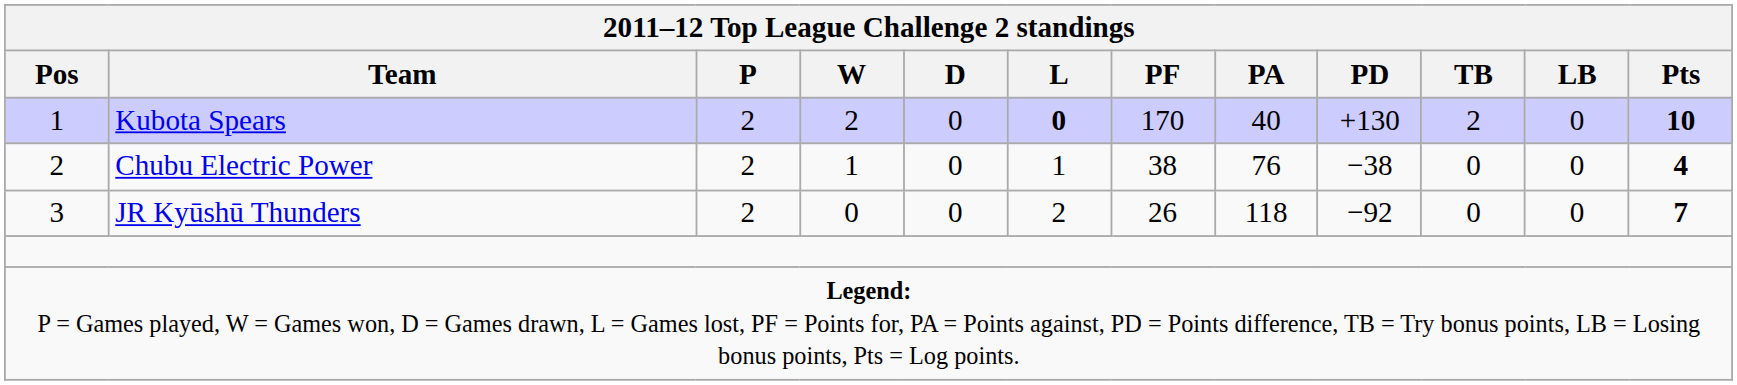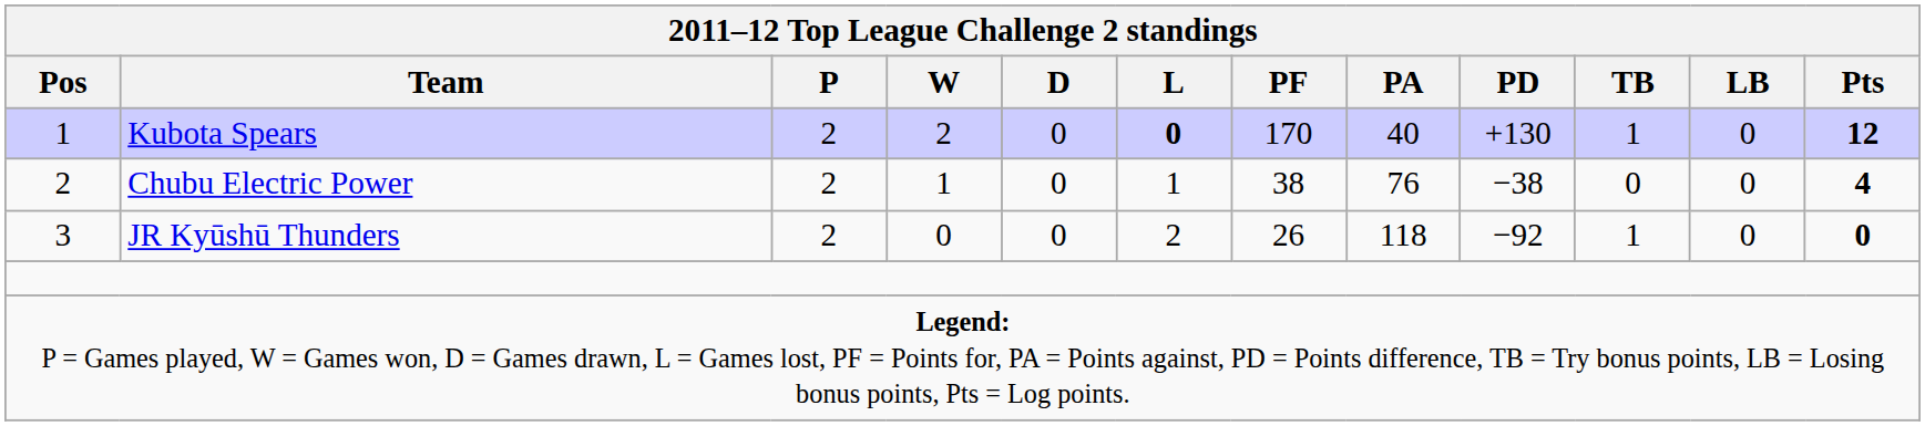Kubota Spears | TB: 2 -> 1
Kubota Spears | Pts: 10 -> 12
JR Kyūshū Thunders | TB: 0 -> 1
JR Kyūshū Thunders | Pts: 7 -> 0
